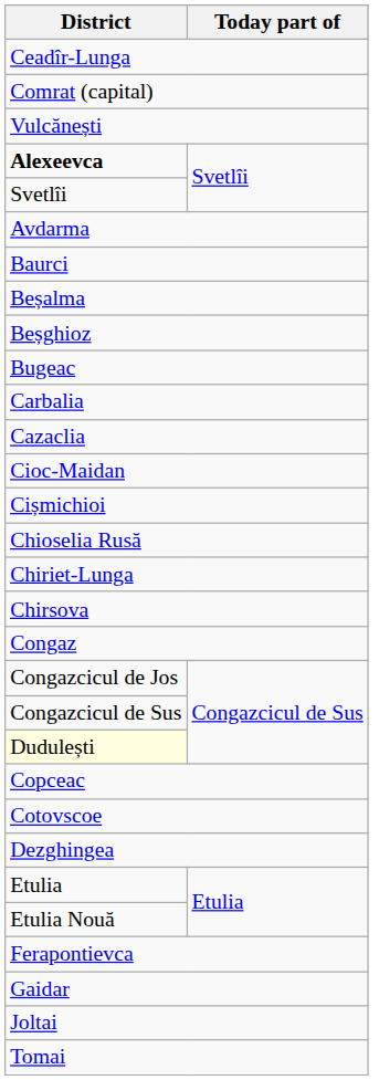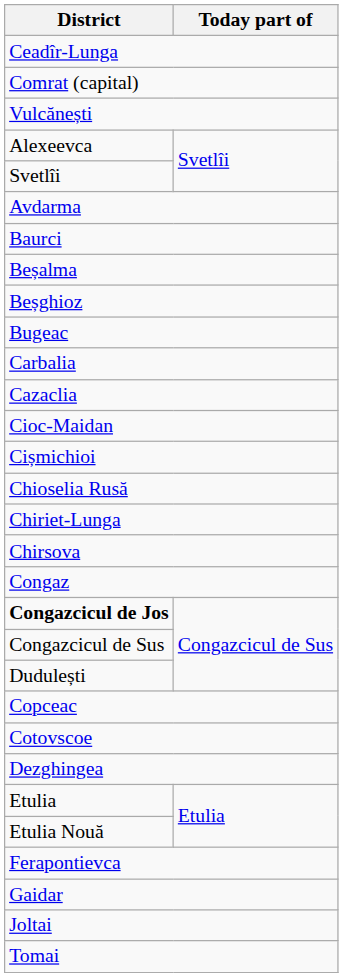Alexeevca | District: bold -> normal
Congazcicul de Jos | District: normal -> bold
Dudulești | District: lightyellow background -> no background
